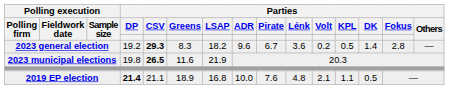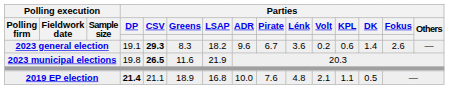2023 general election | Parties / DP: 19.2 -> 19.1
2023 general election | Parties / KPL: 0.5 -> 0.6
2023 general election | Parties / Fokus: 2.8 -> 2.6
